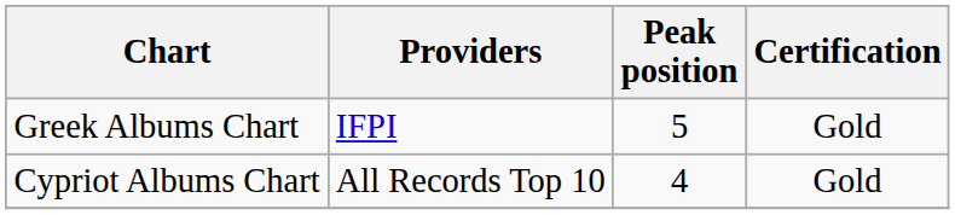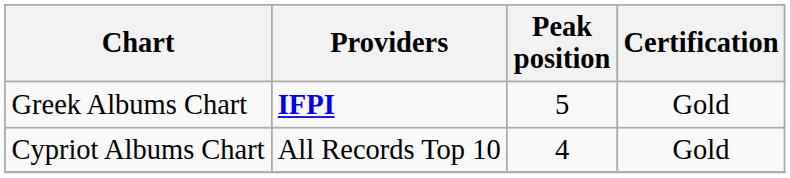Greek Albums Chart | Providers: normal -> bold
